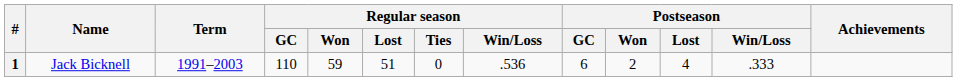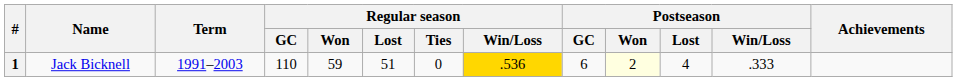1 | Regular season / Win/Loss: no background -> gold background
1 | Postseason / Won: no background -> lightyellow background
